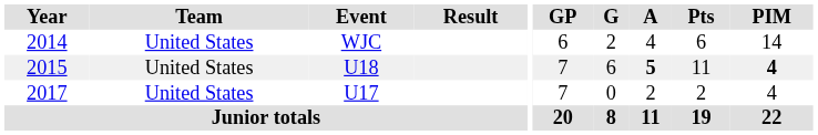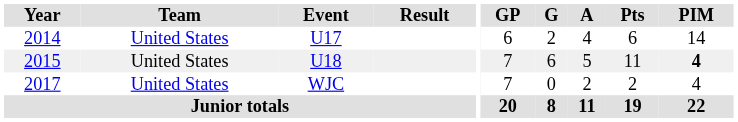2014 | Event: WJC -> U17
2015 | A: bold -> normal
2017 | Event: U17 -> WJC
